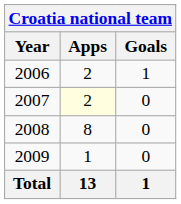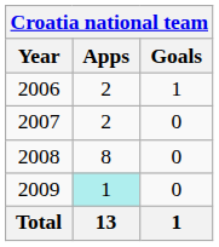2007 | Apps: lightyellow background -> no background
2009 | Apps: no background -> paleturquoise background
